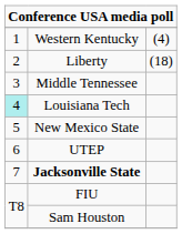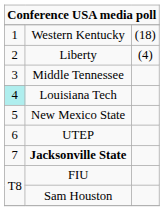Western Kentucky | column 3: (4) -> (18)
Liberty | column 3: (18) -> (4)
